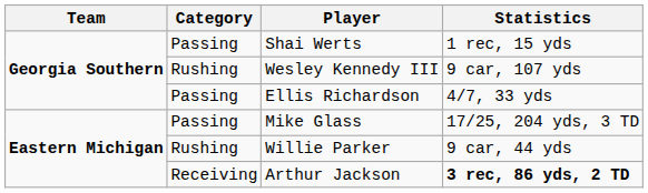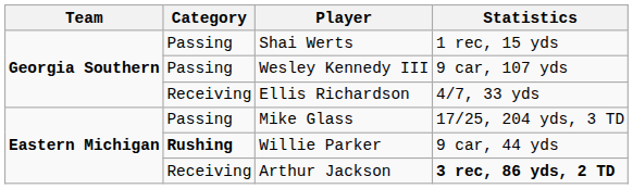Wesley Kennedy III | Category: Rushing -> Passing
Ellis Richardson | Category: Passing -> Receiving
Willie Parker | Category: normal -> bold
